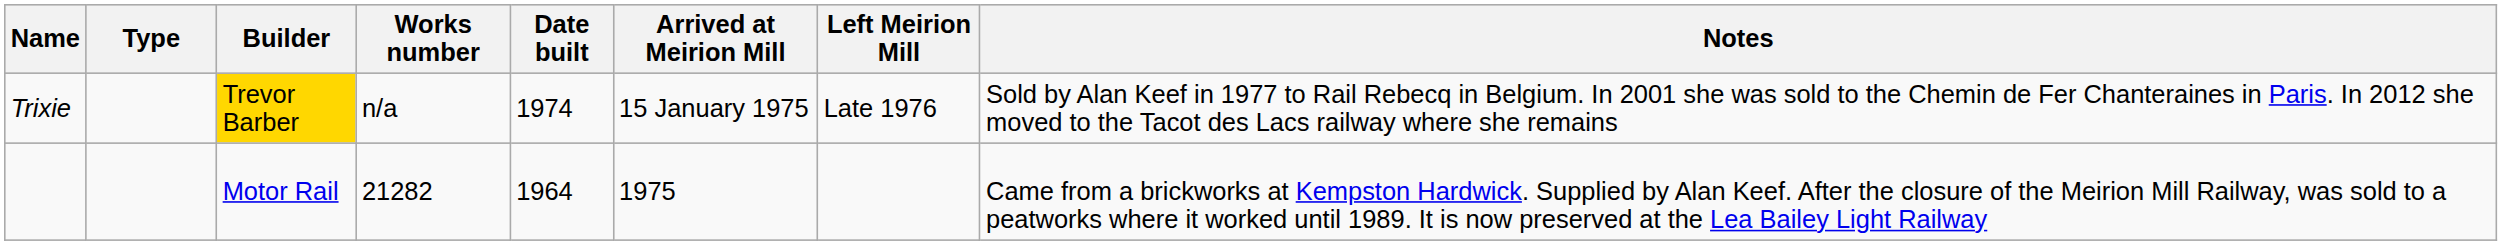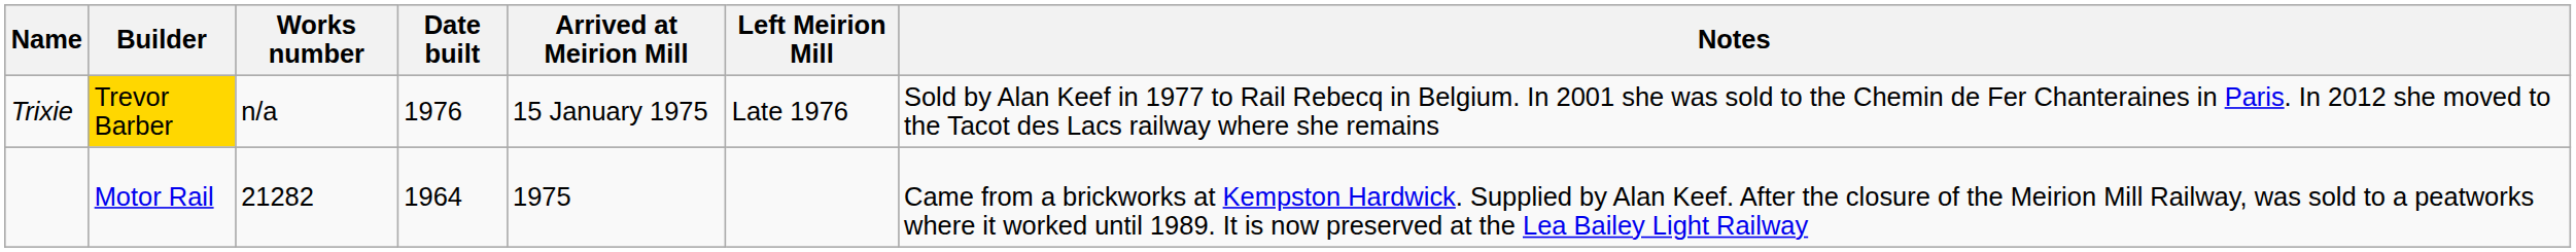- column: Type
Trixie | Date built: 1974 -> 1976
